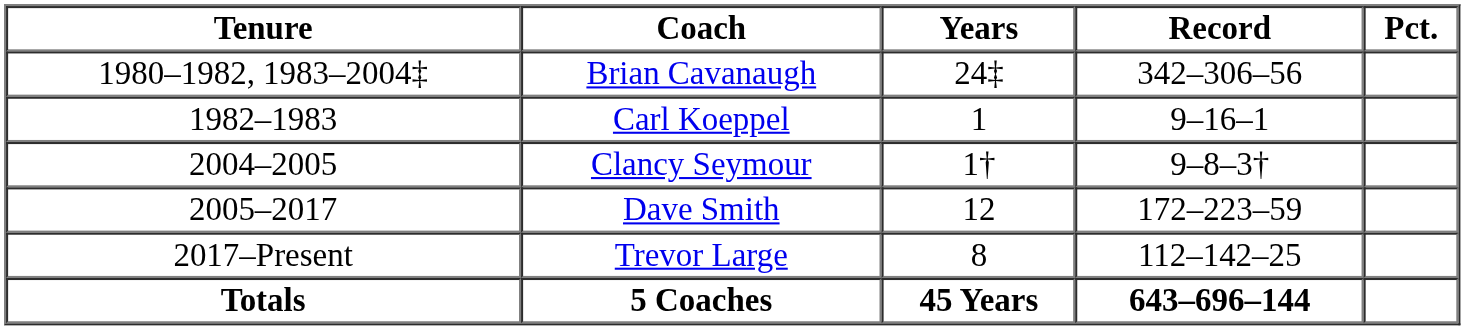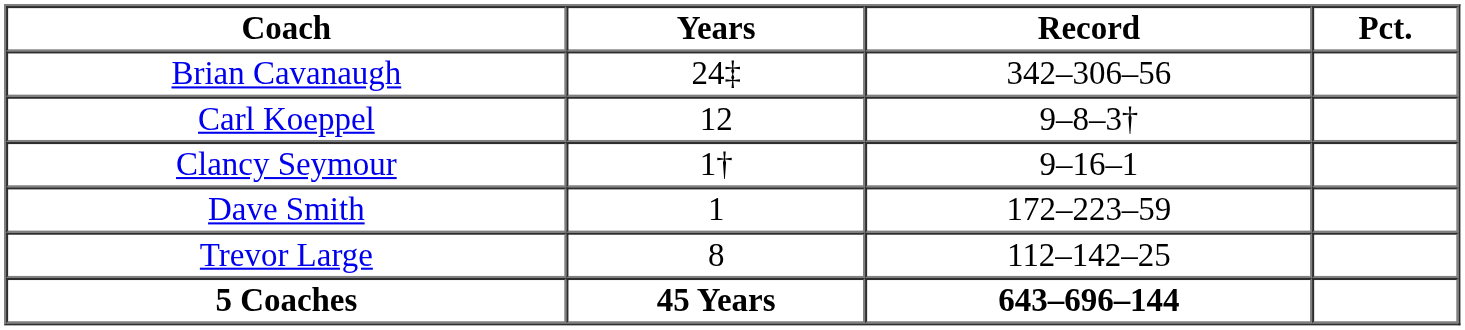- column: Tenure | 1980–1982, 1983–2004‡ | 1982–1983 | 2004–2005 | 2005–2017 | 2017–Present | Totals
Carl Koeppel | Years: 1 -> 12
Carl Koeppel | Record: 9–16–1 -> 9–8–3†
Clancy Seymour | Record: 9–8–3† -> 9–16–1
Dave Smith | Years: 12 -> 1
